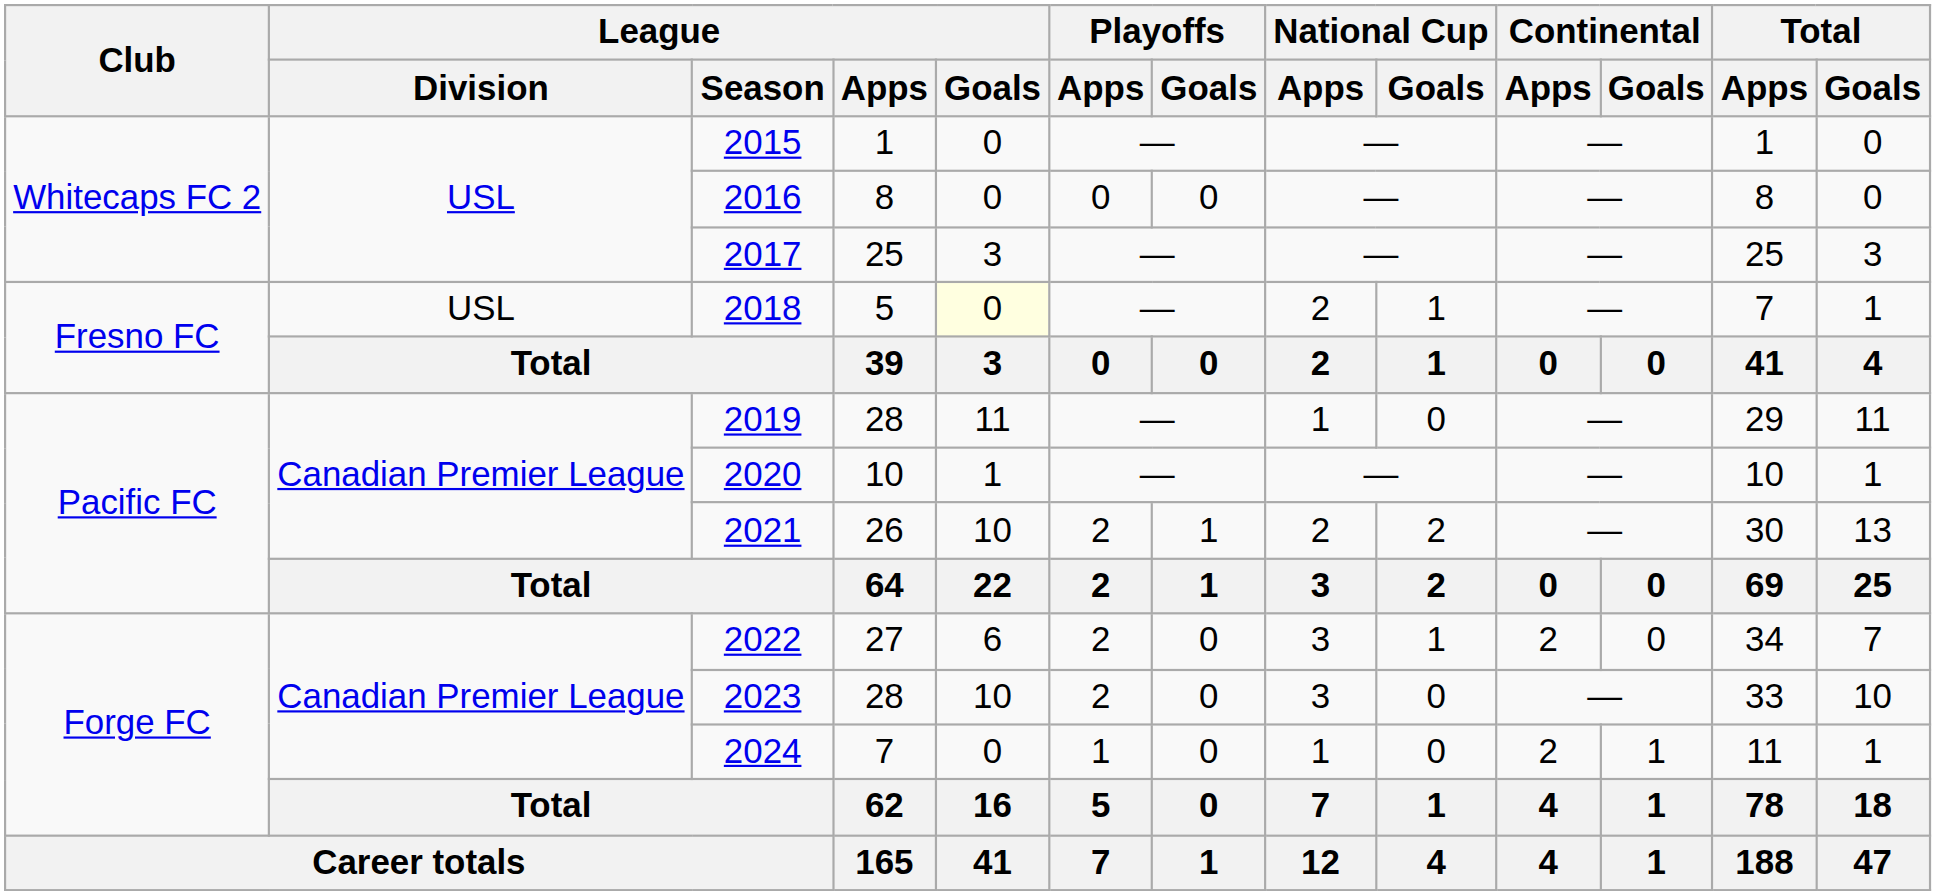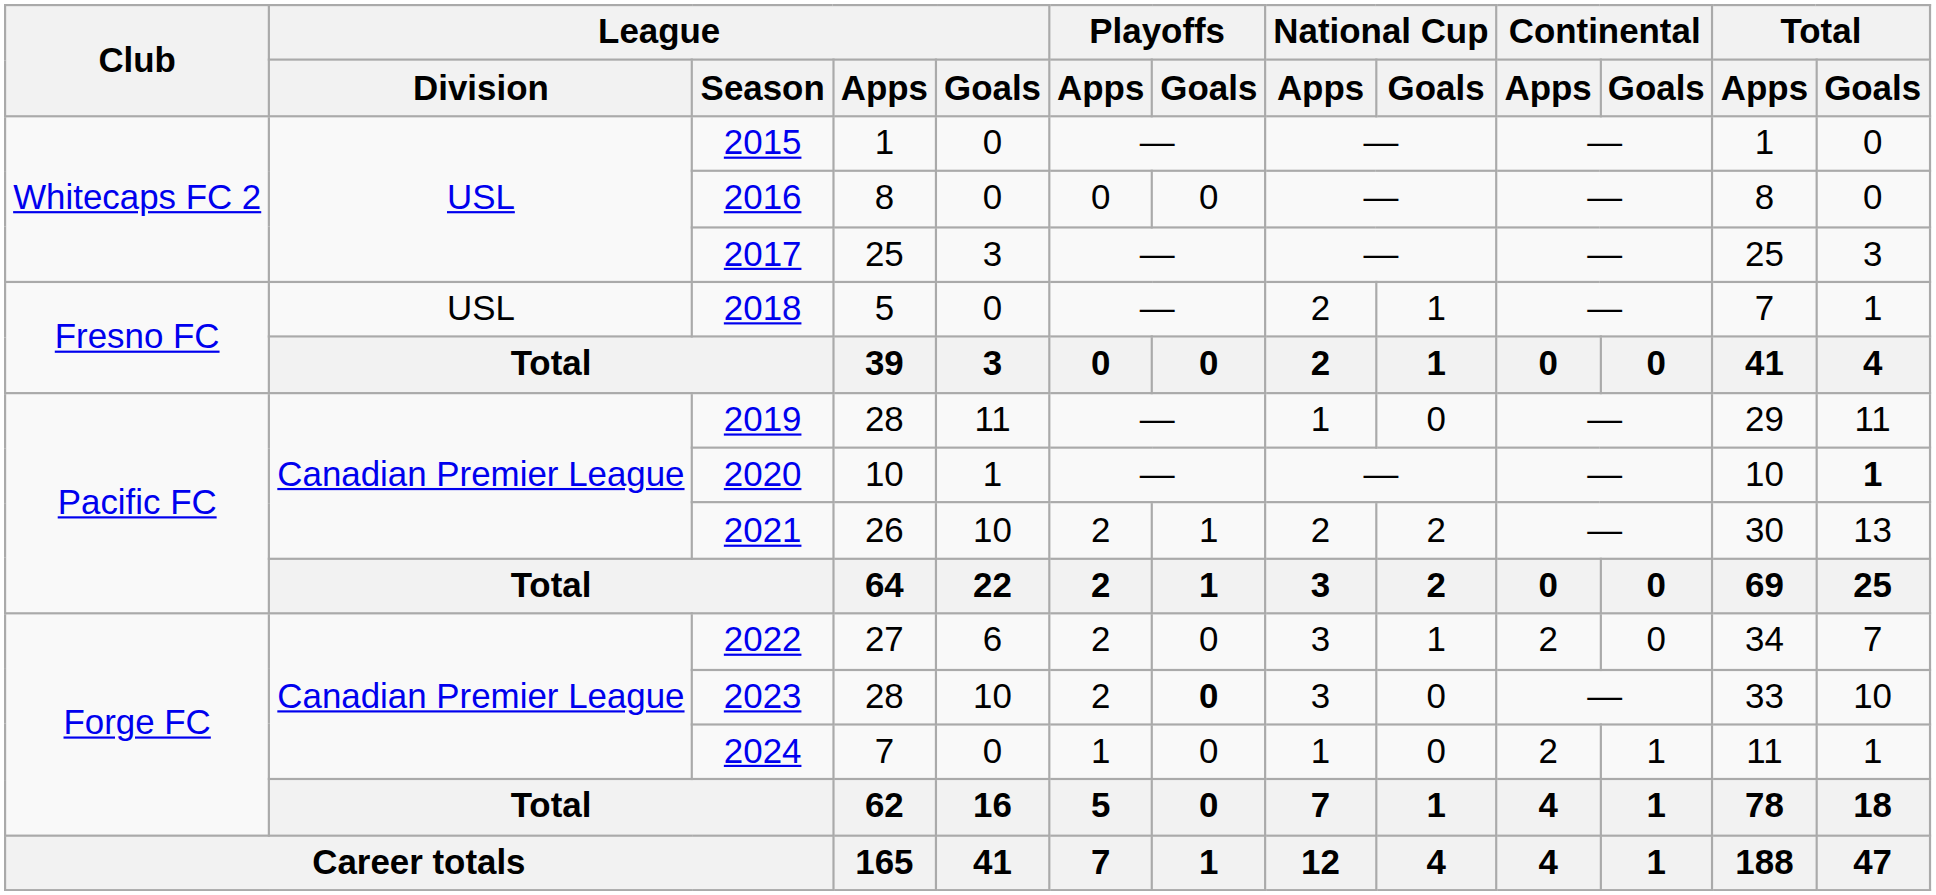2018 | League / Goals: lightyellow background -> no background
2020 | Total / Goals: normal -> bold
2023 | Playoffs / Goals: normal -> bold
